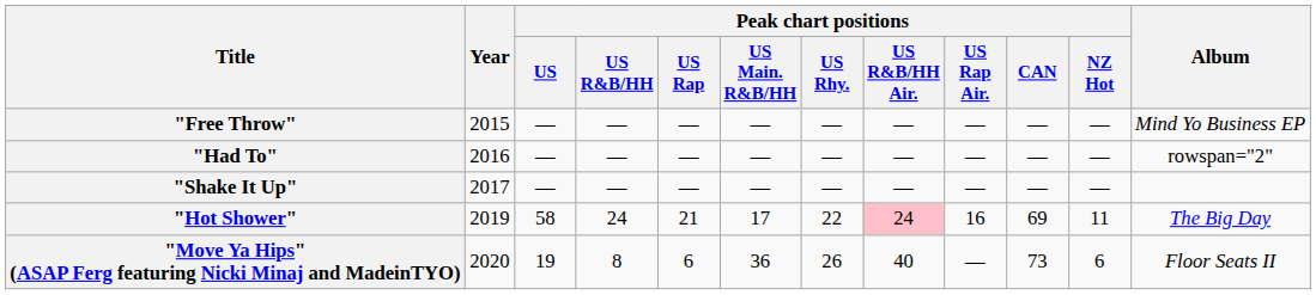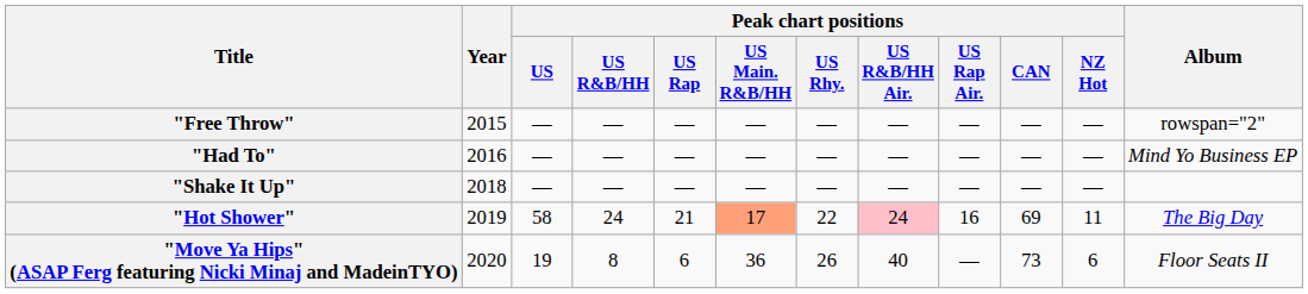"Free Throw" | Album: Mind Yo Business EP -> rowspan="2"
"Had To" | Album: rowspan="2" -> Mind Yo Business EP
"Shake It Up" | Year: 2017 -> 2018
"Hot Shower" | Peak chart positions / US Main. R&B/HH: no background -> lightsalmon background
